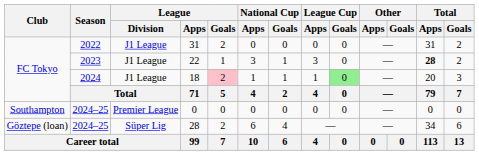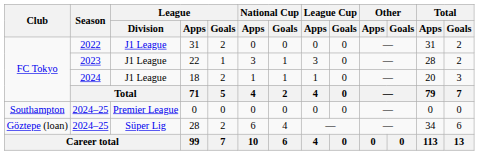22 | Total / Apps: bold -> normal
18 | League / Goals: pink background -> no background
18 | League Cup / Goals: lightgreen background -> no background
